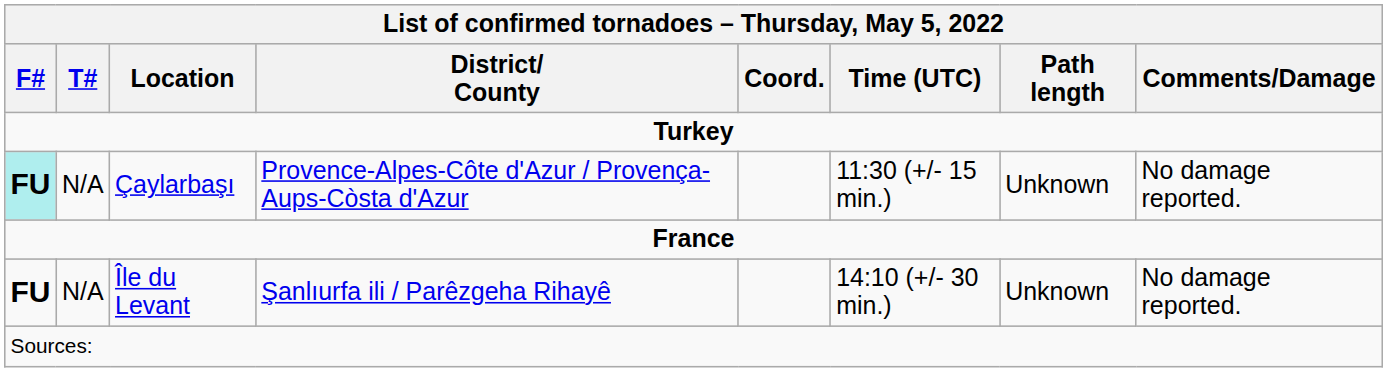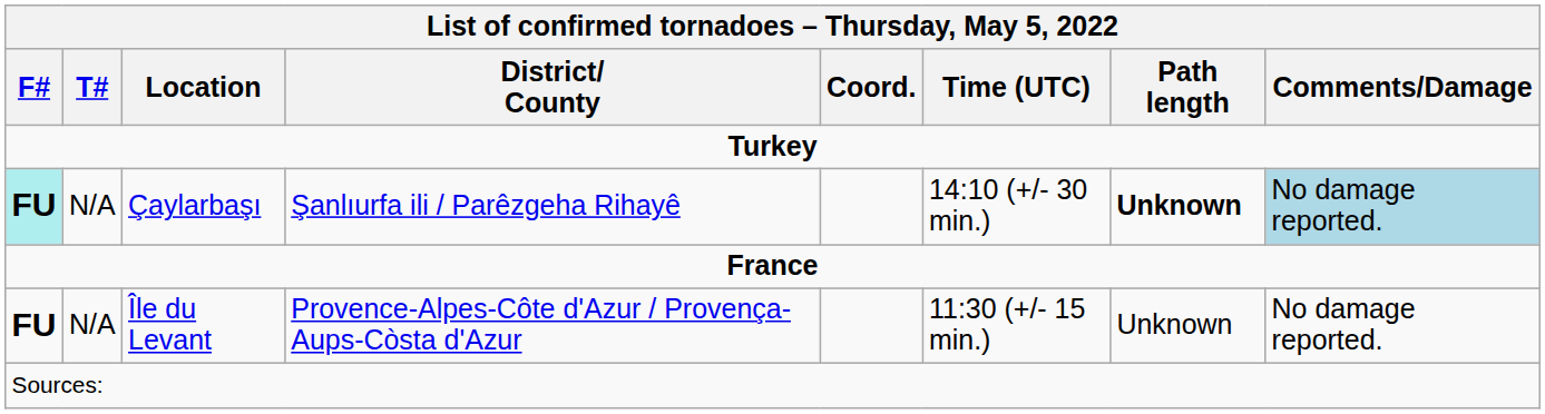Çaylarbaşı | District/ County: Provence-Alpes-Côte d'Azur / Provença-Aups-Còsta d'Azur -> Şanlıurfa ili / Parêzgeha Rihayê
Çaylarbaşı | Time (UTC): 11:30 (+/- 15 min.) -> 14:10 (+/- 30 min.)
Çaylarbaşı | Path length: normal -> bold
Çaylarbaşı | Comments/Damage: no background -> lightblue background
Île du Levant | District/ County: Şanlıurfa ili / Parêzgeha Rihayê -> Provence-Alpes-Côte d'Azur / Provença-Aups-Còsta d'Azur
Île du Levant | Time (UTC): 14:10 (+/- 30 min.) -> 11:30 (+/- 15 min.)
